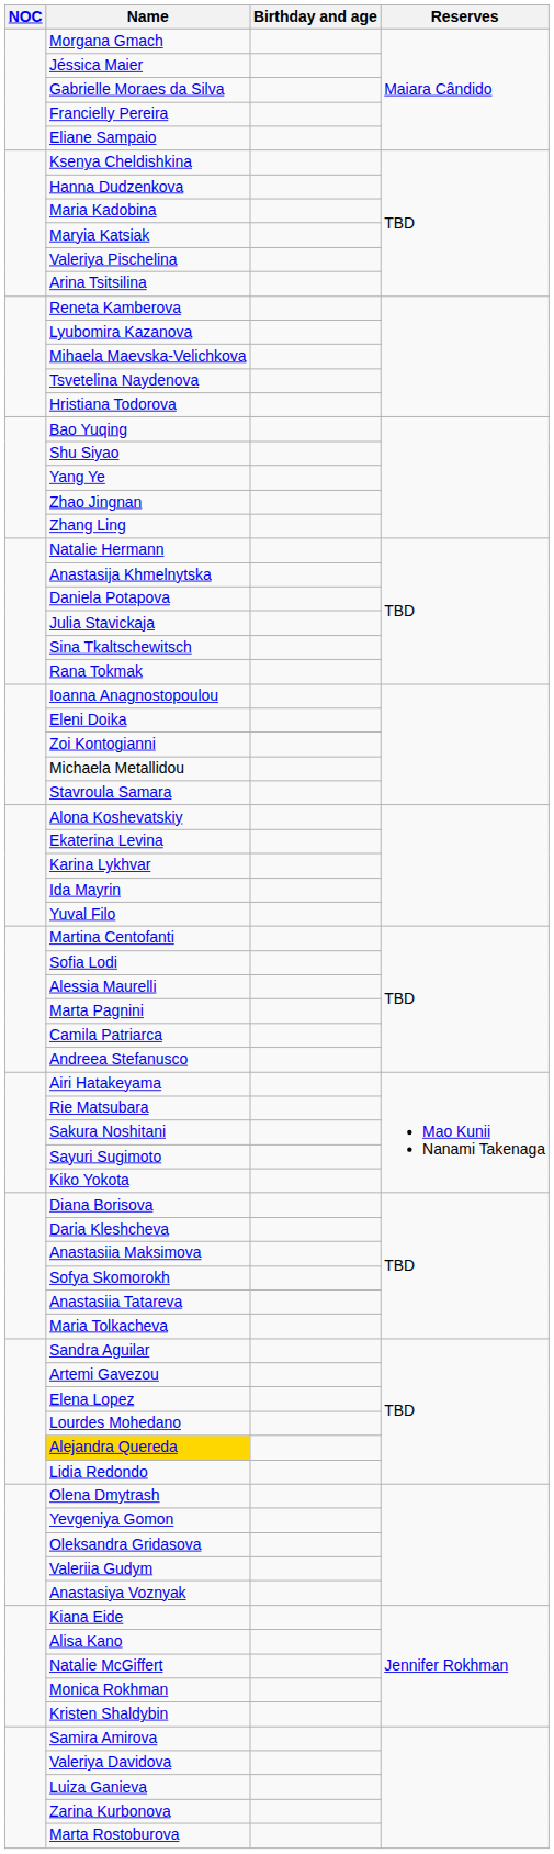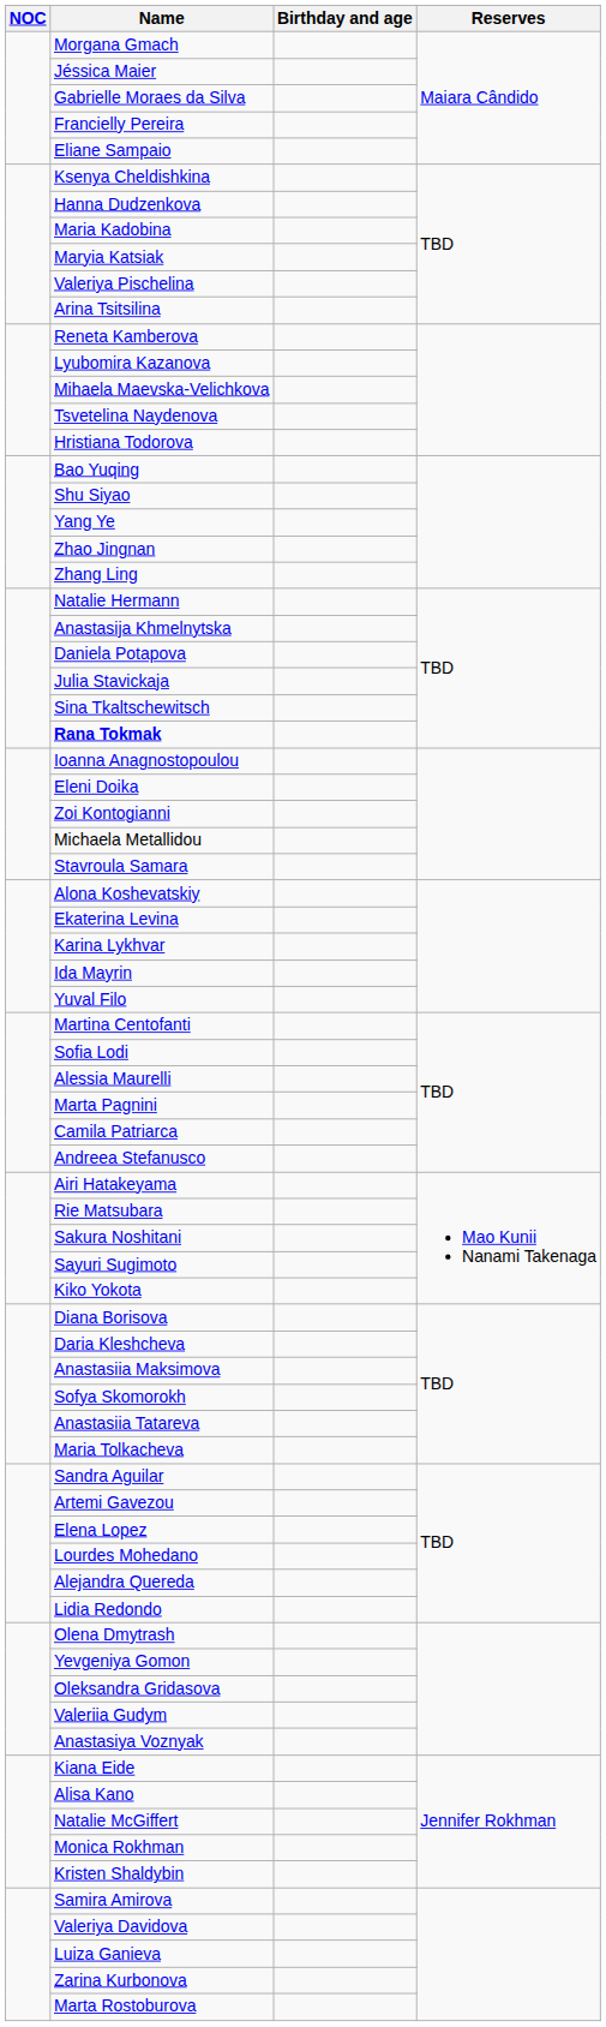Rana Tokmak | Name: normal -> bold
Alejandra Quereda | Name: gold background -> no background
